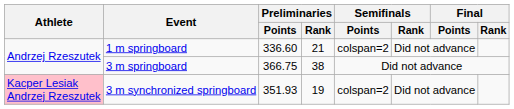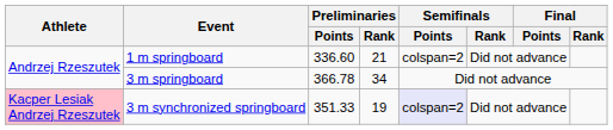3 m springboard | Preliminaries / Points: 366.75 -> 366.78
3 m springboard | Preliminaries / Rank: 38 -> 34
3 m synchronized springboard | Preliminaries / Points: 351.93 -> 351.33
3 m synchronized springboard | Semifinals / Points: no background -> lavender background
